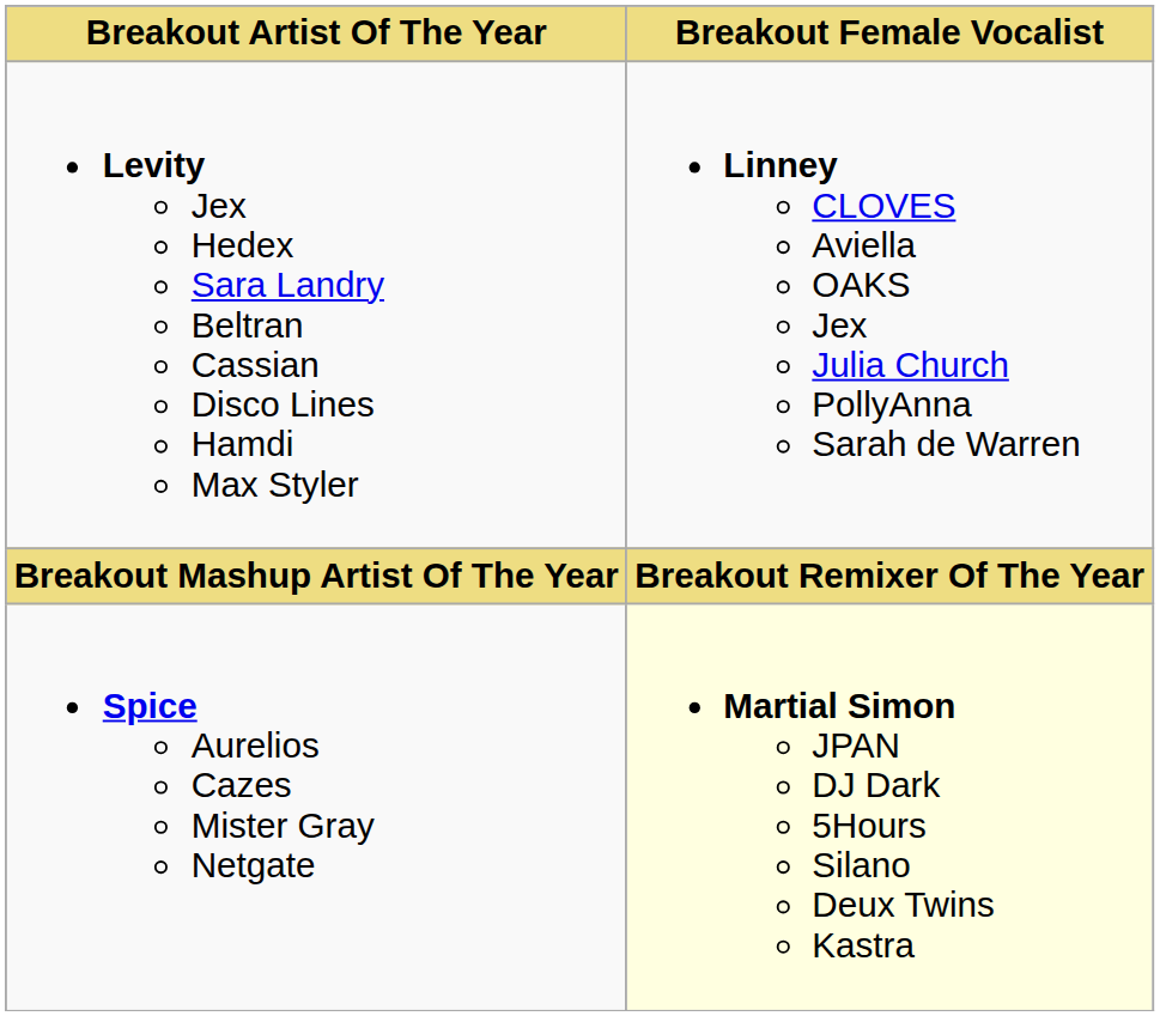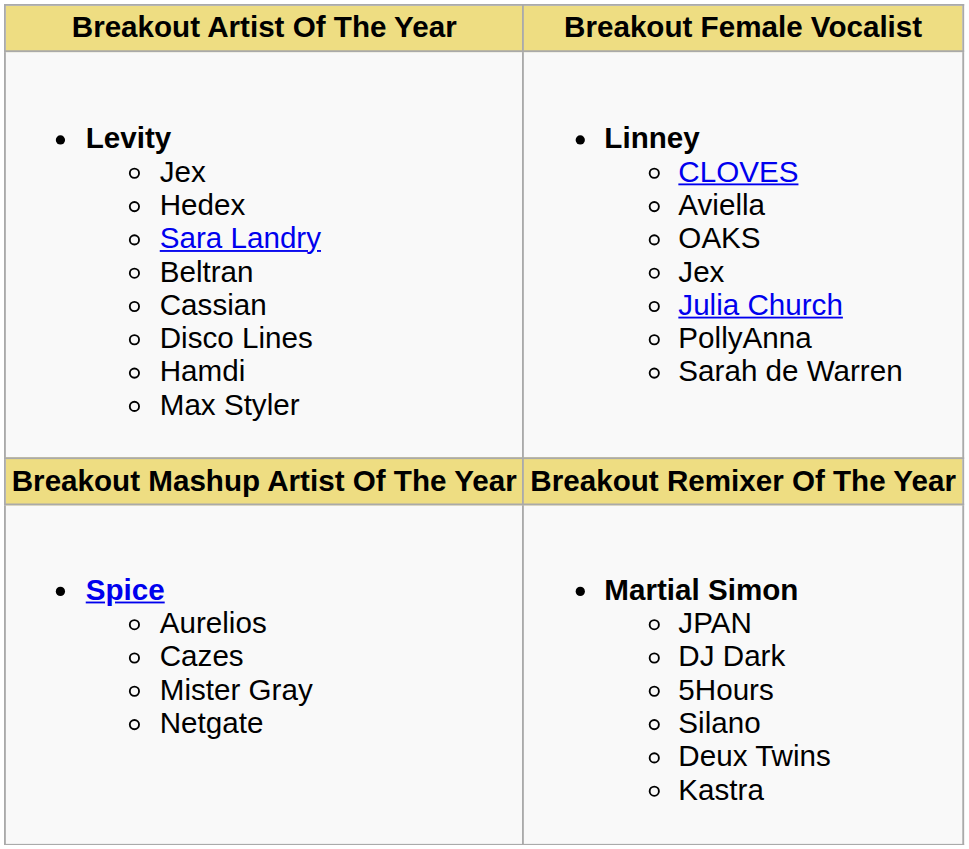Spice Aurelios Cazes Mister Gray Netgate | Breakout Female Vocalist: lightyellow background -> no background
